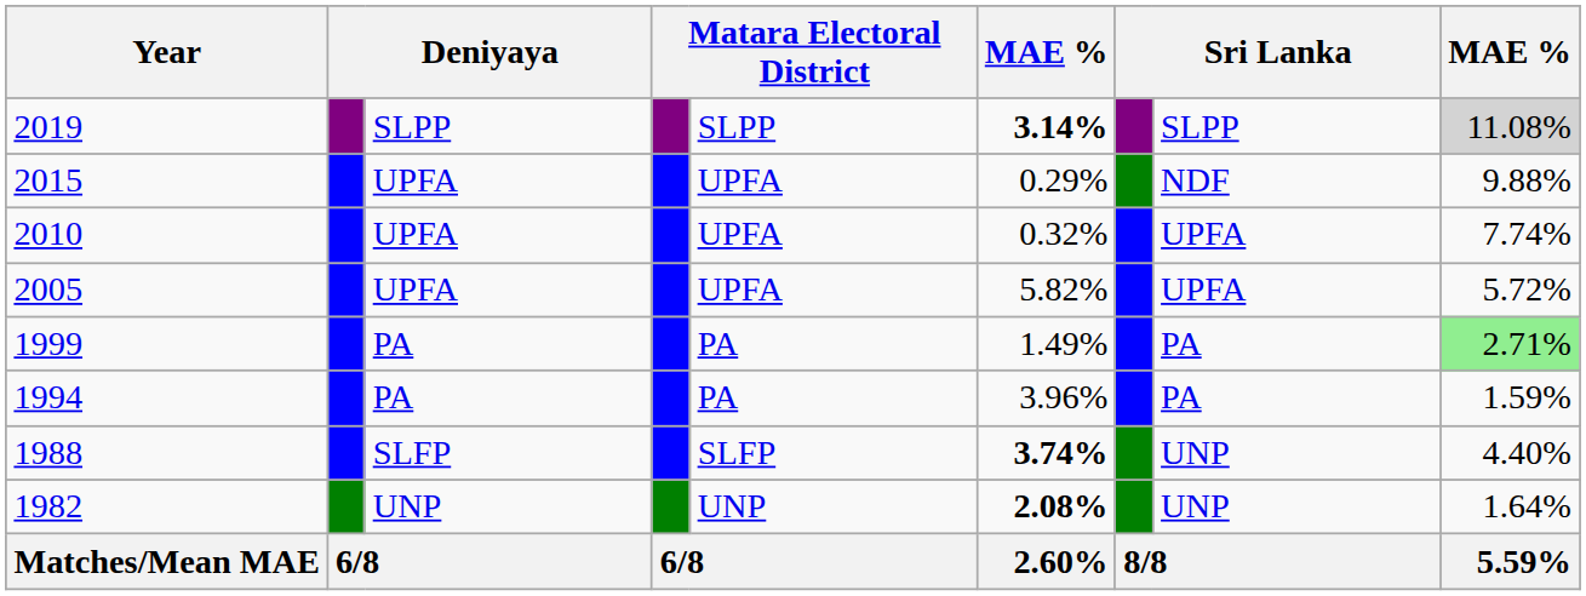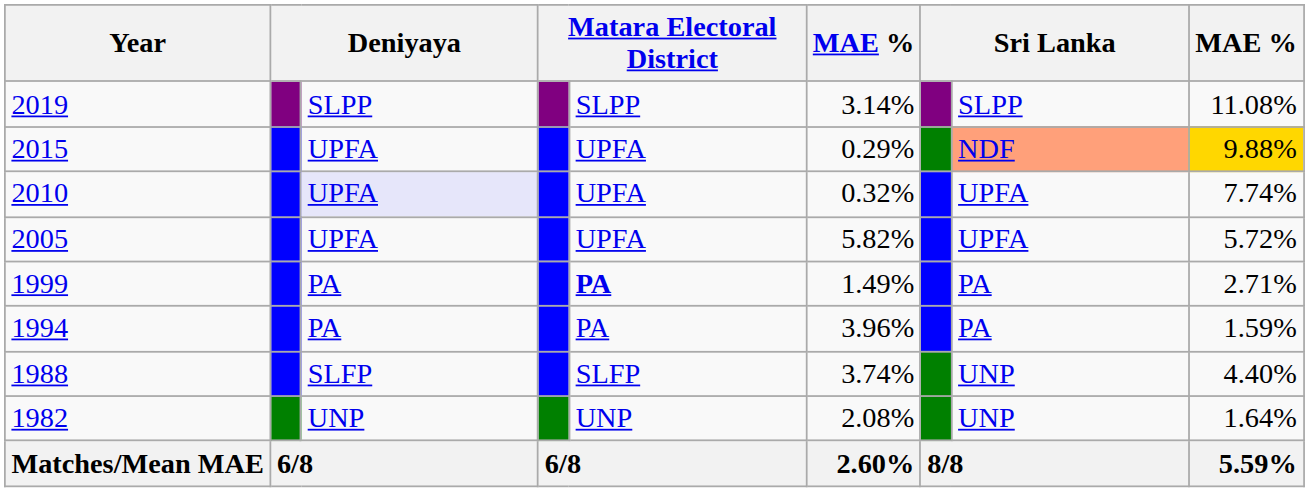2019 | column 6: bold -> normal
2019 | column 9: lightgrey background -> no background
2015 | column 8: no background -> lightsalmon background
2015 | column 9: no background -> gold background
2010 | column 3: no background -> lavender background
1999 | column 5: normal -> bold
1999 | column 9: lightgreen background -> no background
1988 | column 6: bold -> normal
1982 | column 6: bold -> normal
